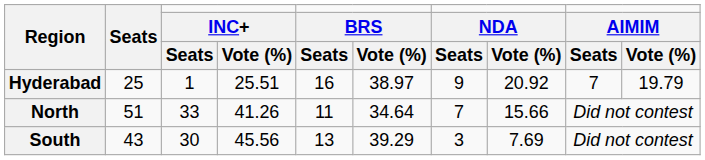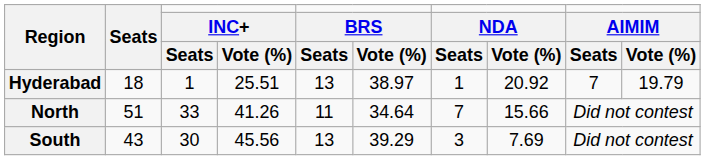Hyderabad | Seats: 25 -> 18
Hyderabad | BRS / Seats: 16 -> 13
Hyderabad | NDA / Seats: 9 -> 1
